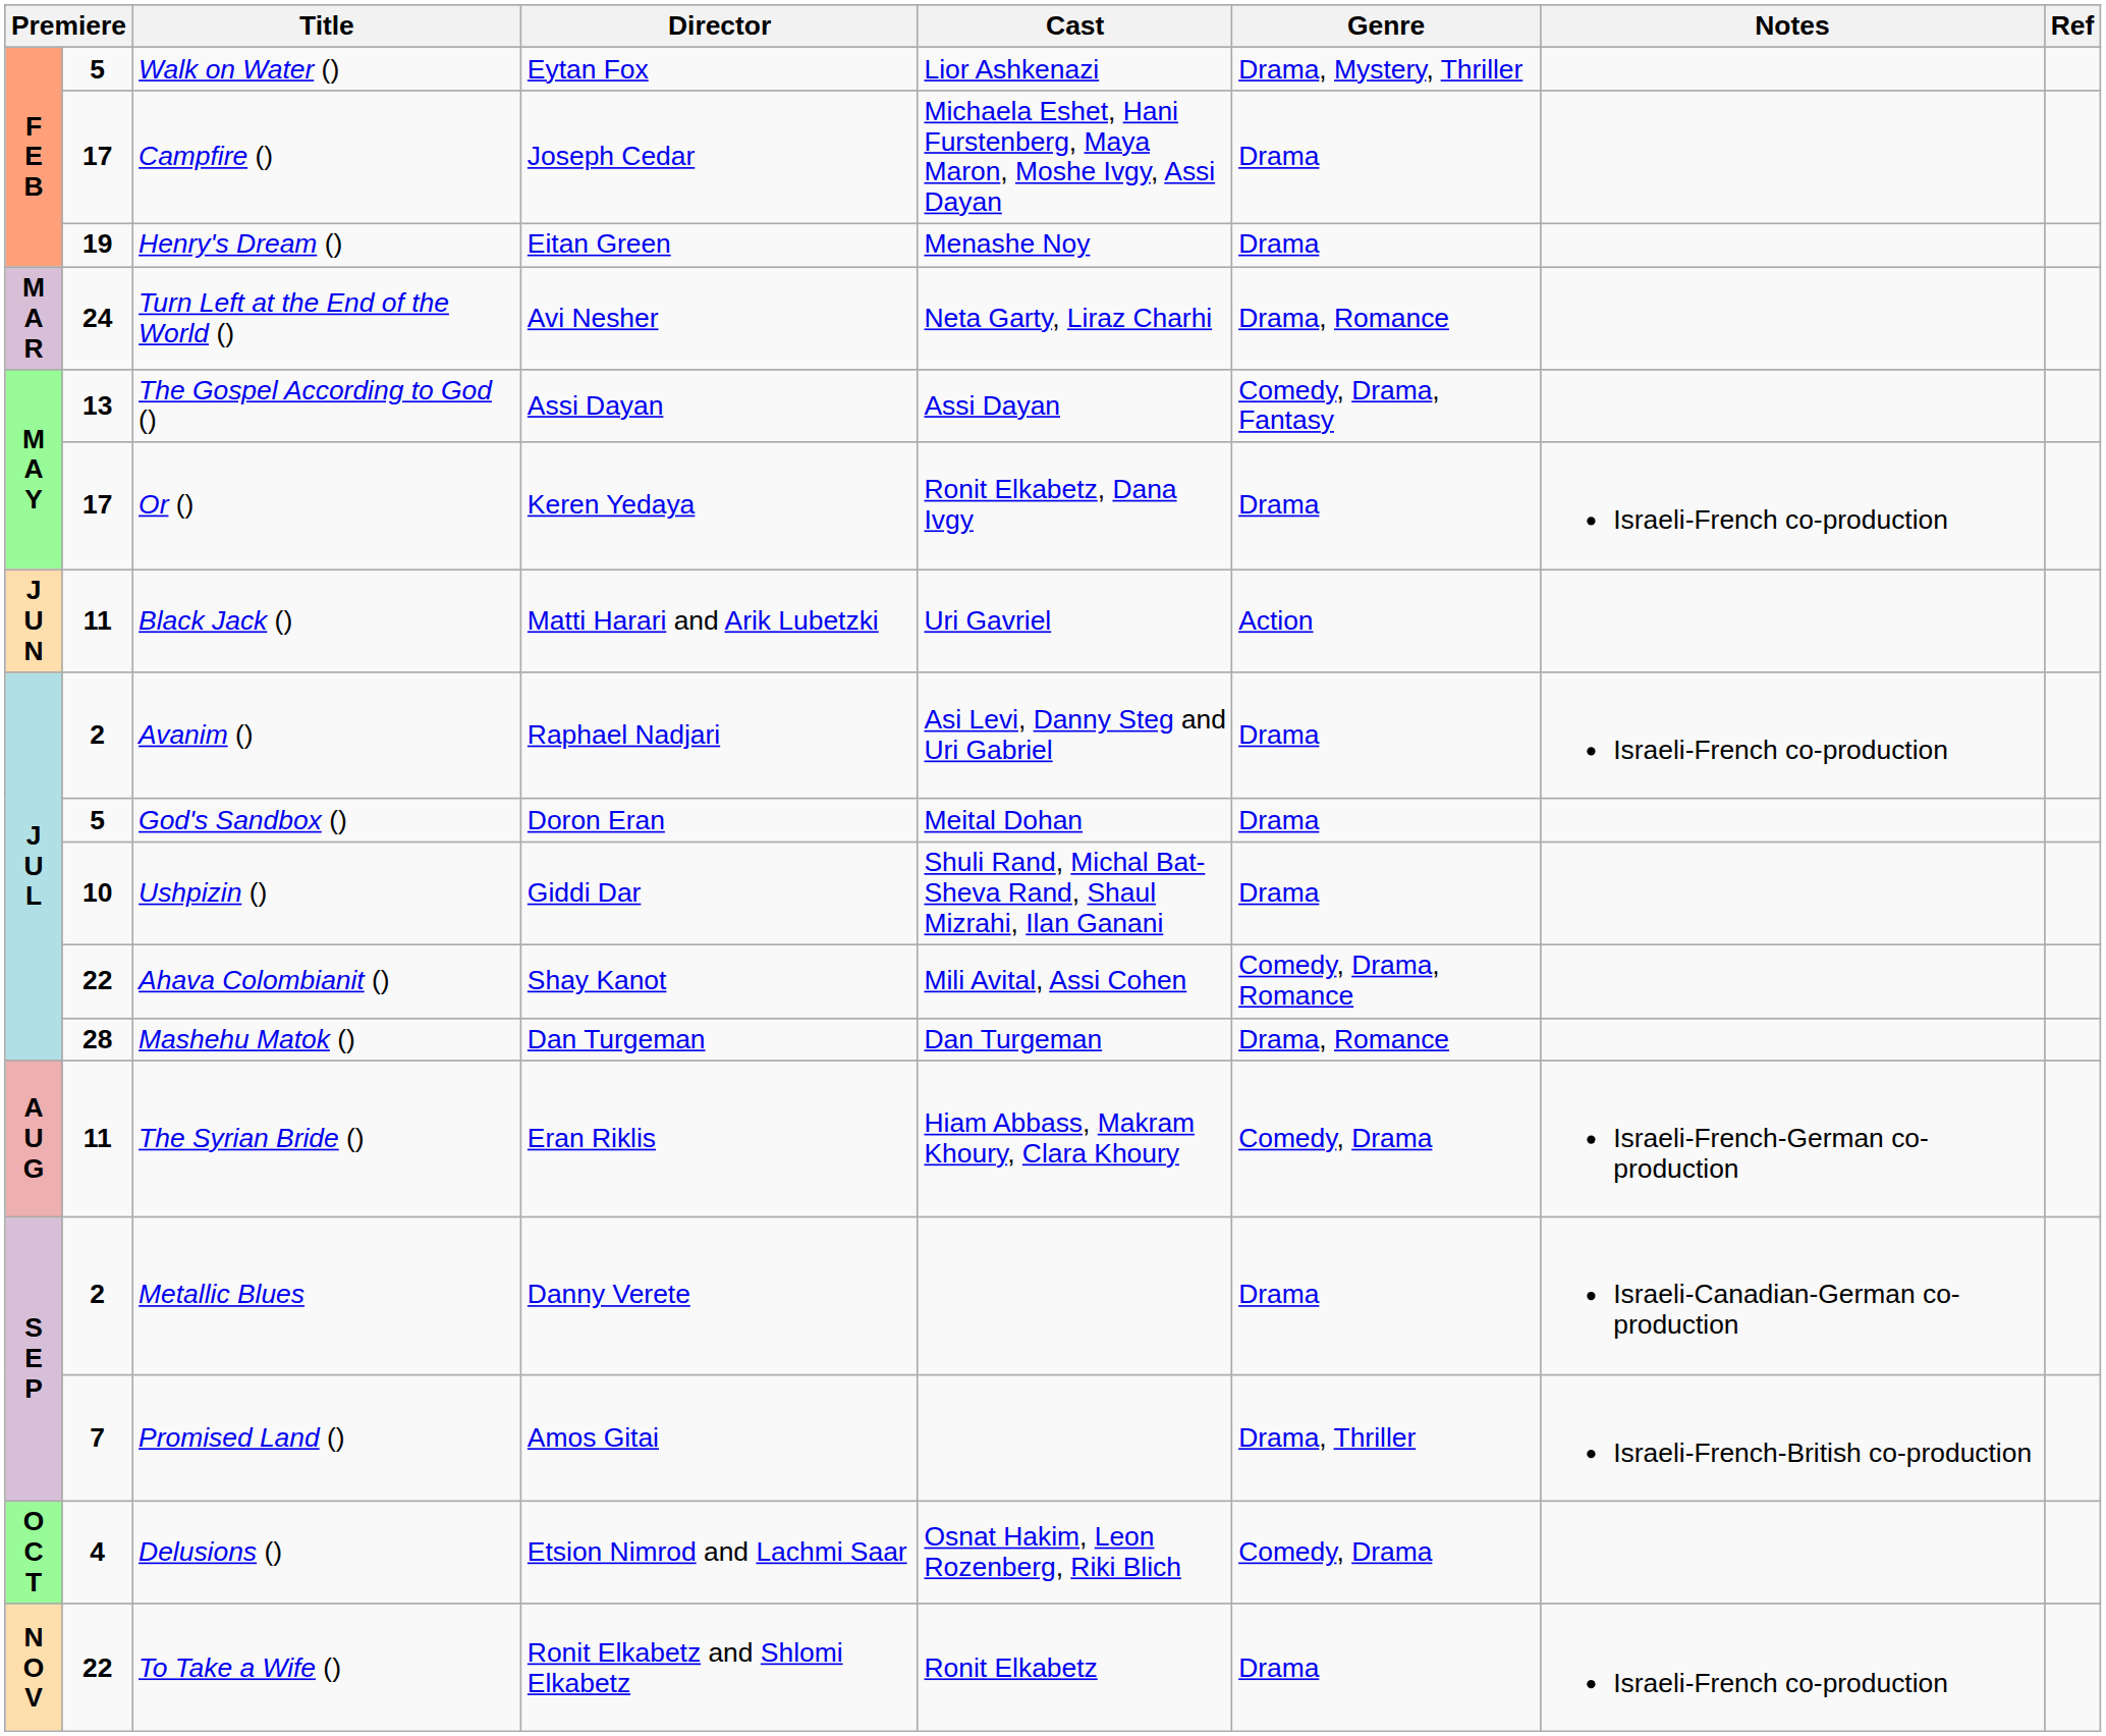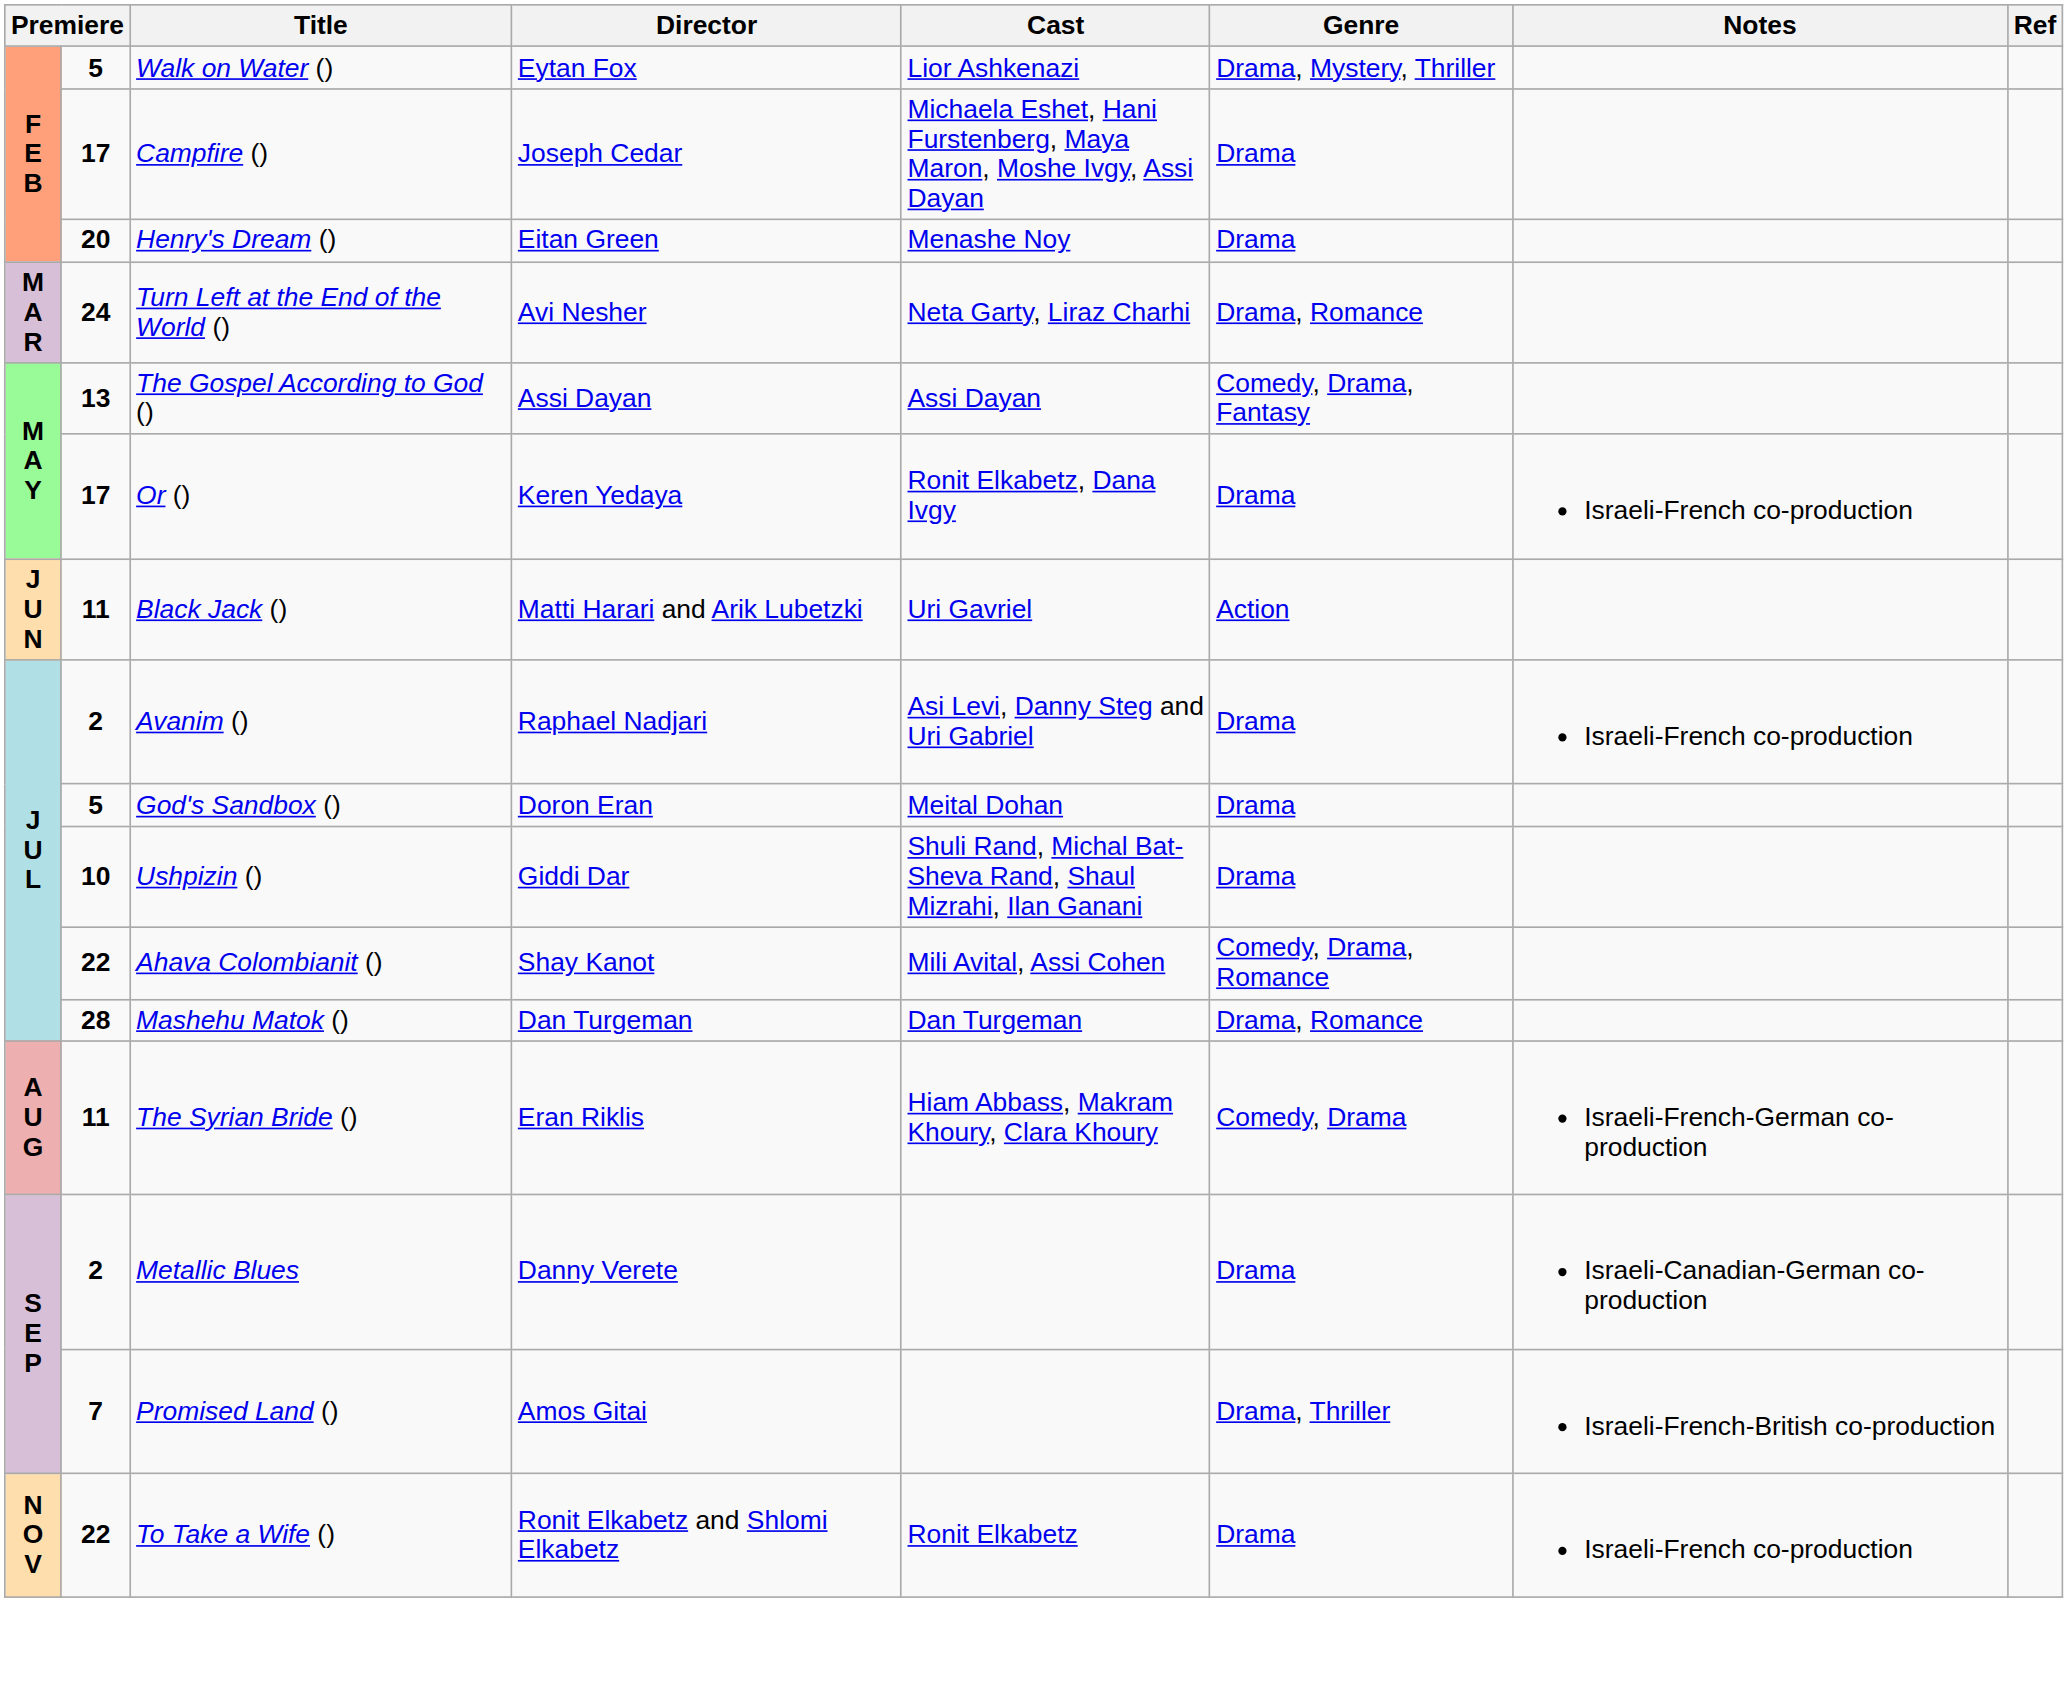Henry's Dream () | column 2: 19 -> 20
- row: O C T | 4 | Delusions () | Etsion Nimrod and Lachmi Saar | Osnat Hakim, Leon Rozenberg, Riki Blich | Comedy, Drama
